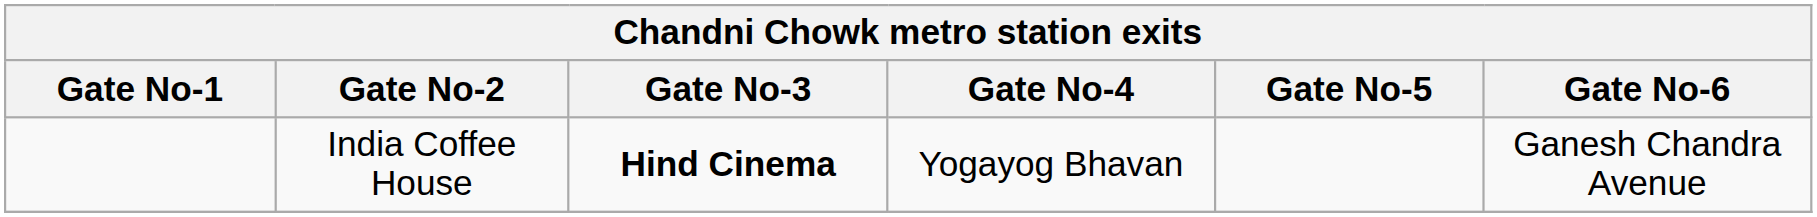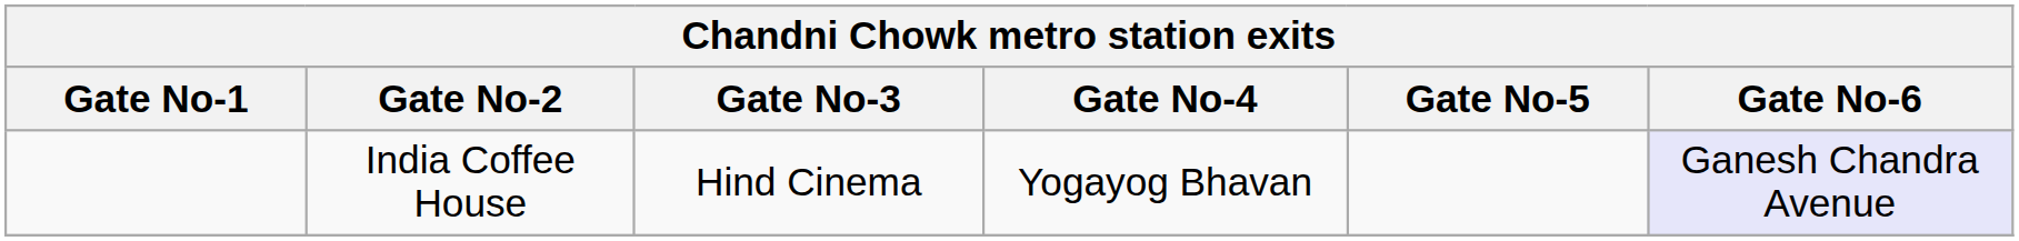India Coffee House | Gate No-3: bold -> normal
India Coffee House | Gate No-6: no background -> lavender background
